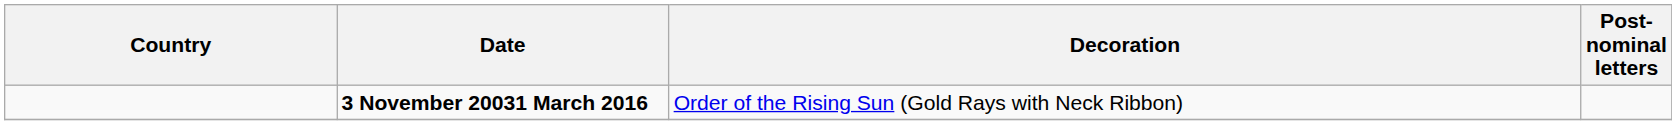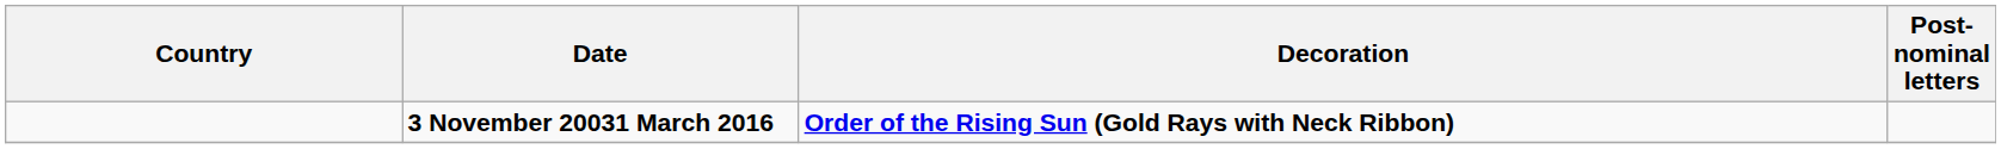3 November 20031 March 2016 | Decoration: normal -> bold
